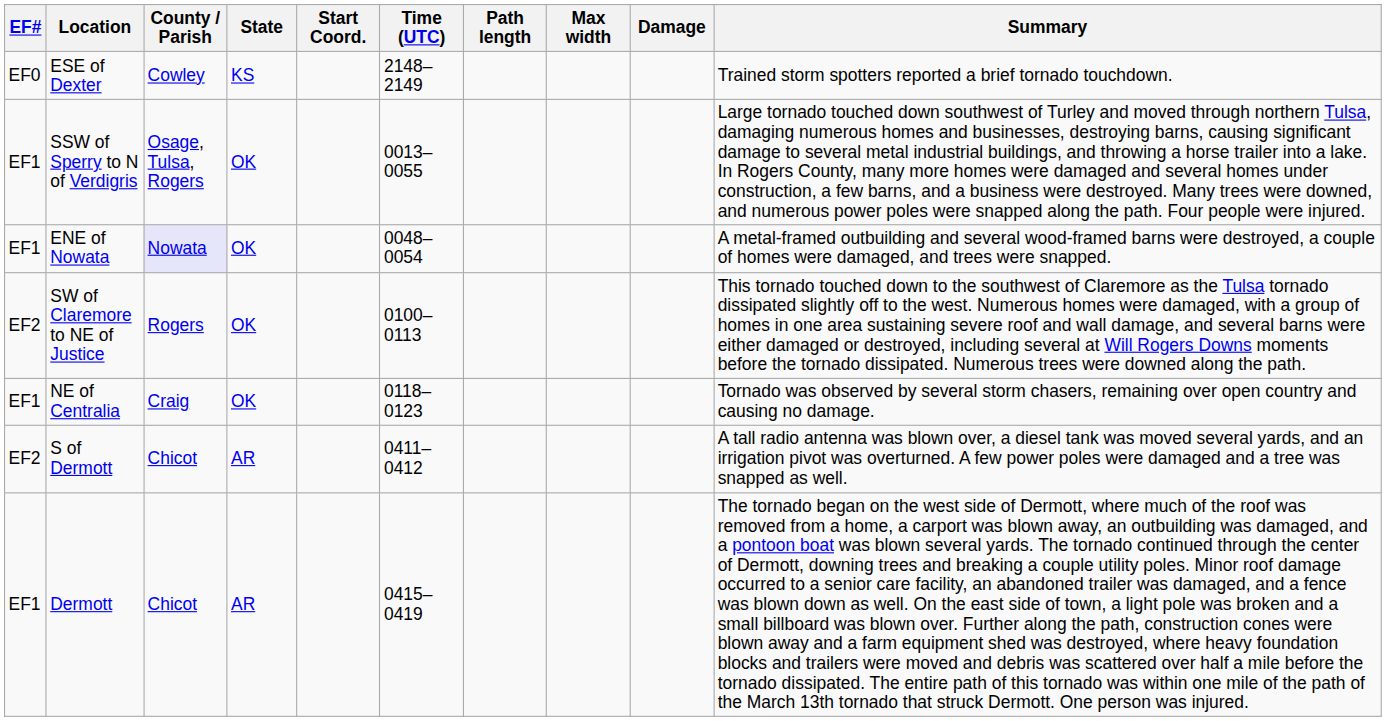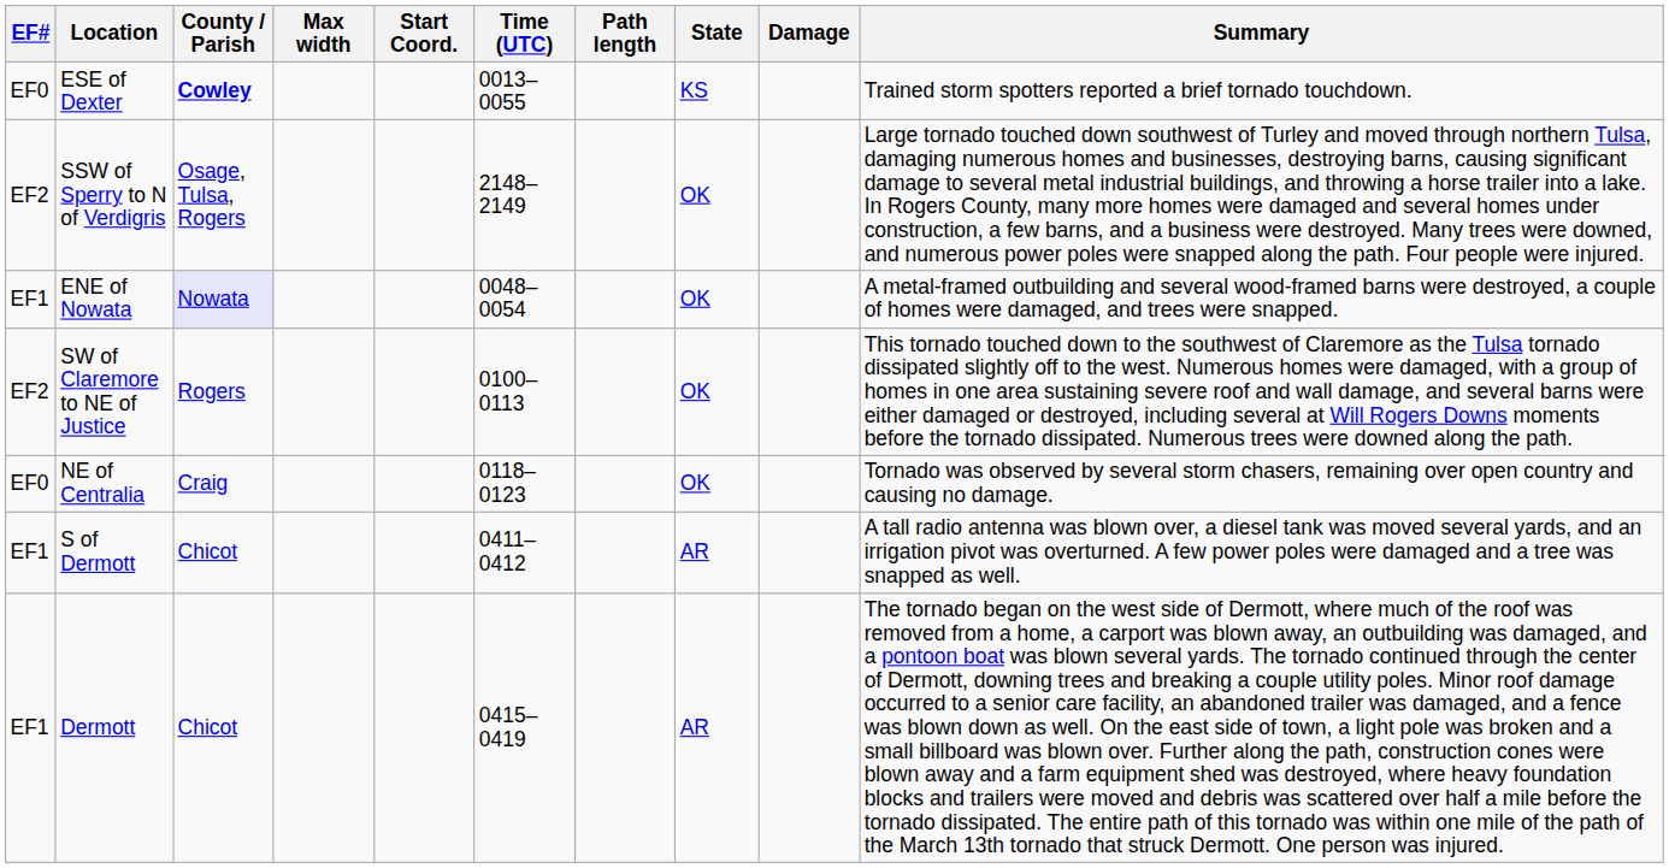columns swapped: State <-> Max width
ESE of Dexter | County / Parish: normal -> bold
ESE of Dexter | Time (UTC): 2148–2149 -> 0013–0055
SSW of Sperry to N of Verdigris | EF#: EF1 -> EF2
SSW of Sperry to N of Verdigris | Time (UTC): 0013–0055 -> 2148–2149
NE of Centralia | EF#: EF1 -> EF0
S of Dermott | EF#: EF2 -> EF1
